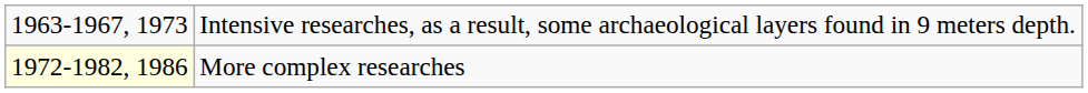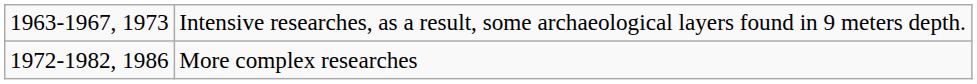More complex researches | column 1: lightyellow background -> no background
